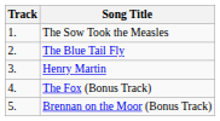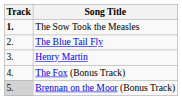The Sow Took the Measles | Track: normal -> bold
Brennan on the Moor (Bonus Track) | Track: no background -> lightgrey background
